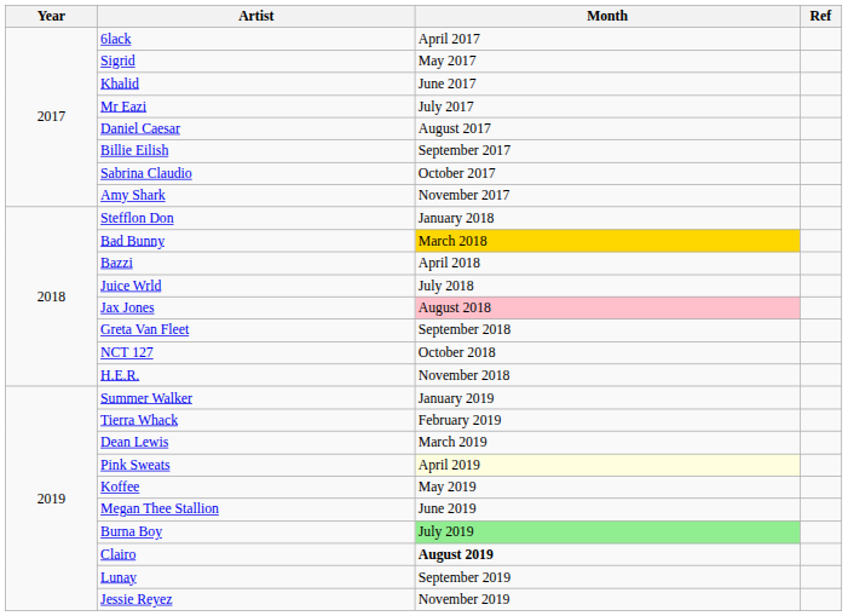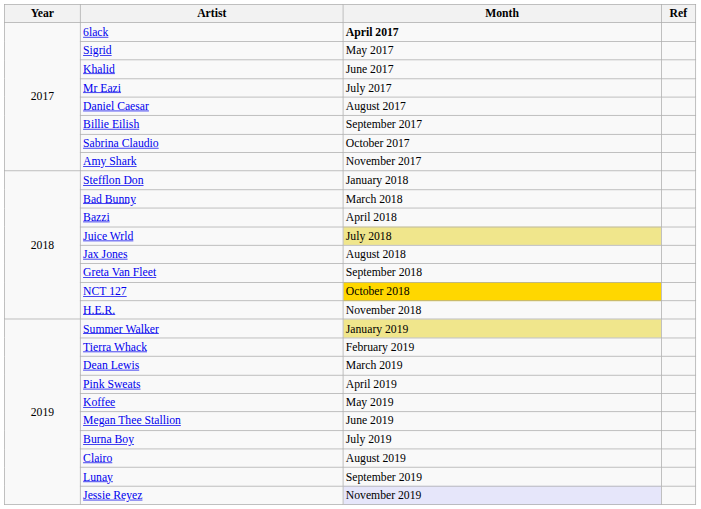6lack | Month: normal -> bold
Bad Bunny | Month: gold background -> no background
Juice Wrld | Month: no background -> khaki background
Jax Jones | Month: pink background -> no background
NCT 127 | Month: no background -> gold background
Summer Walker | Month: no background -> khaki background
Pink Sweats | Month: lightyellow background -> no background
Burna Boy | Month: lightgreen background -> no background
Clairo | Month: bold -> normal
Jessie Reyez | Month: no background -> lavender background
